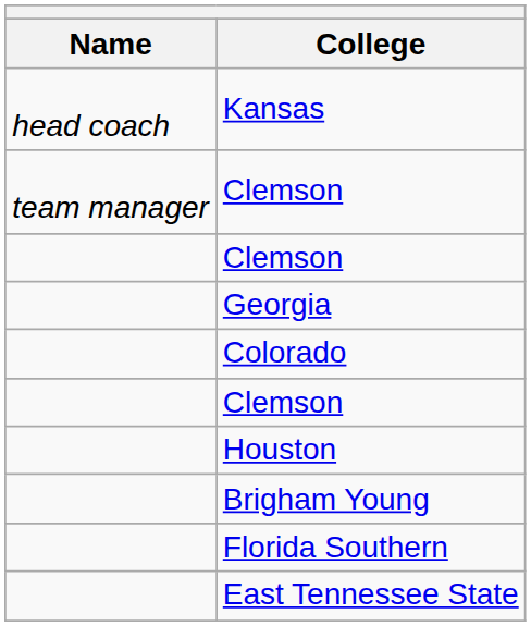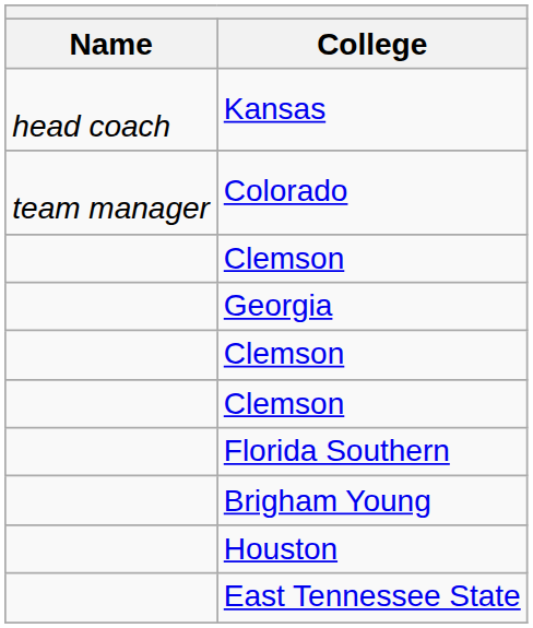row 4 | College: Clemson -> Colorado
row 7 | College: Colorado -> Clemson
row 9 | College: Houston -> Florida Southern
row 11 | College: Florida Southern -> Houston
